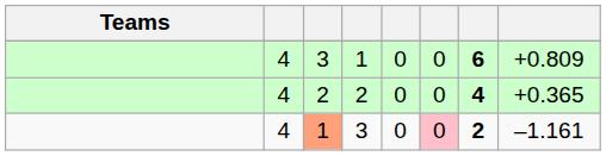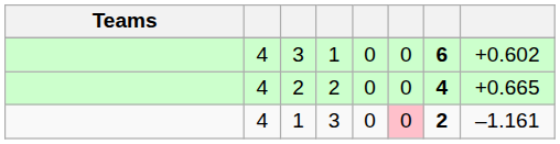row 2 | column 8: +0.809 -> +0.602
row 3 | column 8: +0.365 -> +0.665
row 4 | column 3: lightsalmon background -> no background
